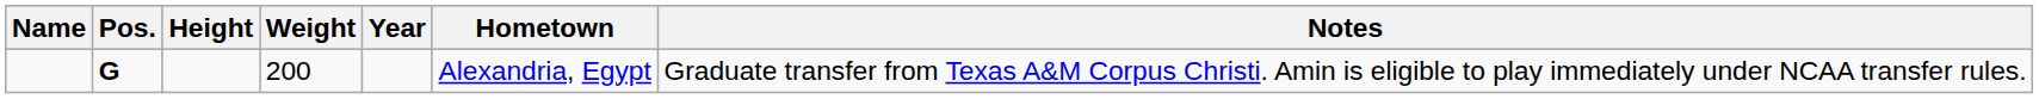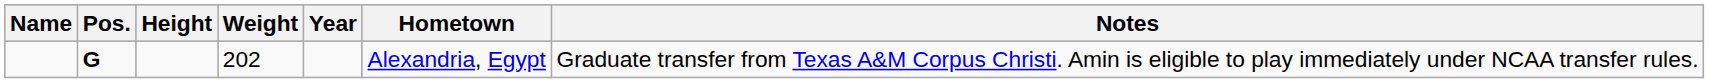row 2 | Weight: 200 -> 202
